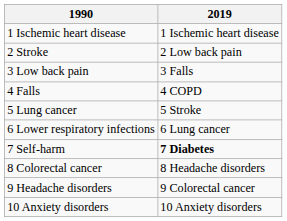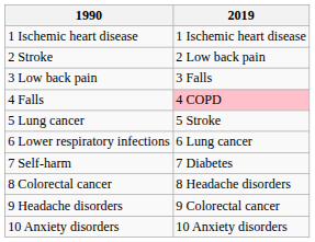4 Falls | 2019: no background -> pink background
7 Self-harm | 2019: bold -> normal
